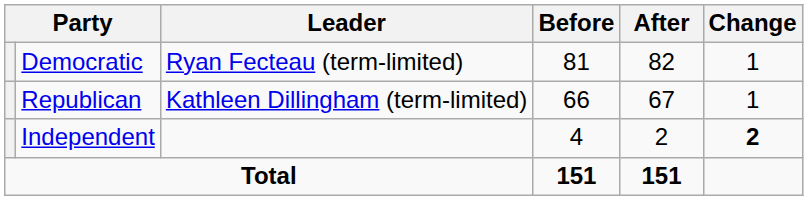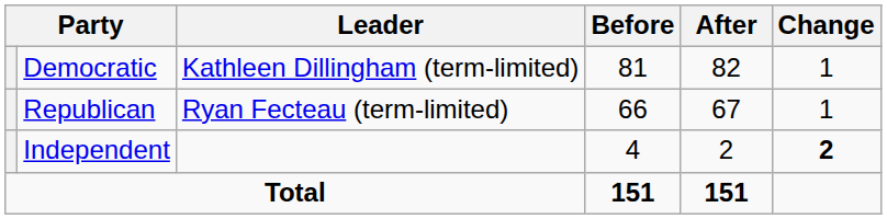Democratic | Leader: Ryan Fecteau (term-limited) -> Kathleen Dillingham (term-limited)
Republican | Leader: Kathleen Dillingham (term-limited) -> Ryan Fecteau (term-limited)
